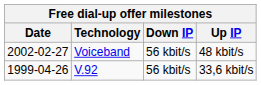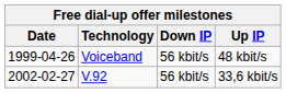Voiceband | Date: 2002-02-27 -> 1999-04-26
V.92 | Date: 1999-04-26 -> 2002-02-27
